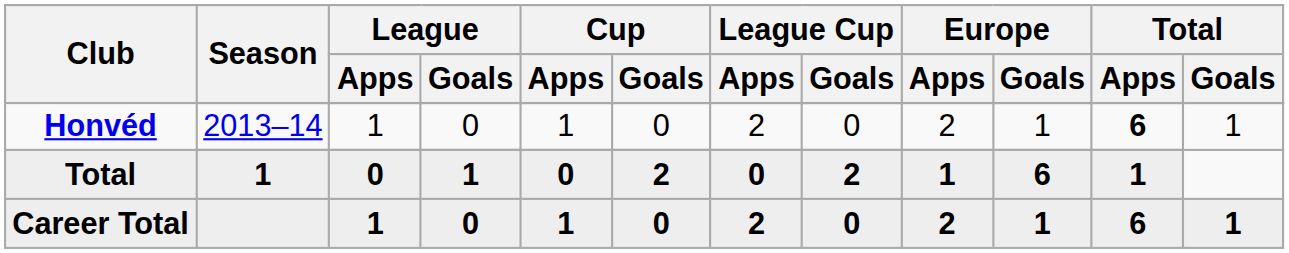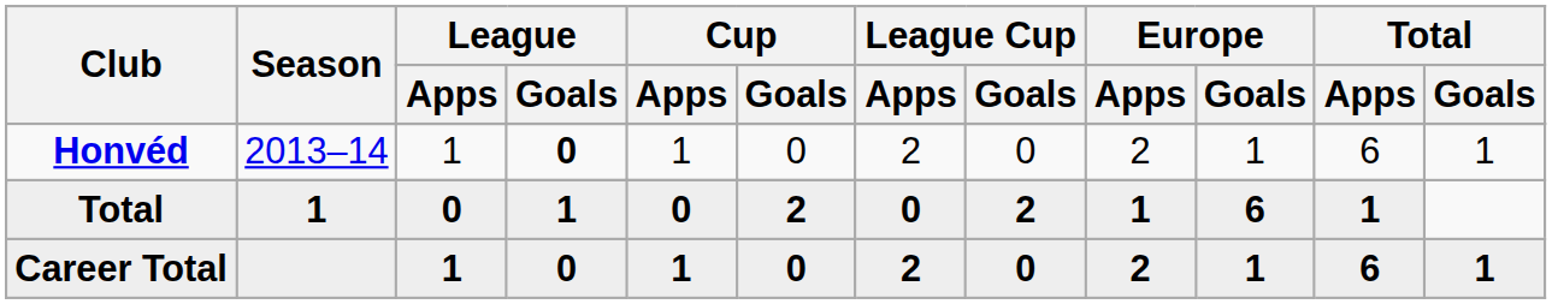Honvéd / 2013–14 | League / Goals: normal -> bold
Honvéd / 2013–14 | Total / Apps: bold -> normal
